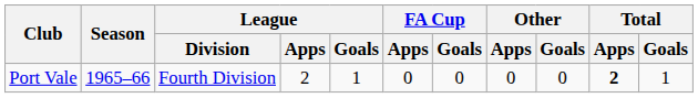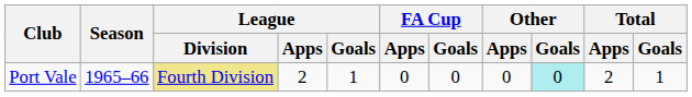Port Vale | League / Division: no background -> khaki background
Port Vale | Other / Goals: no background -> paleturquoise background
Port Vale | Total / Apps: bold -> normal
